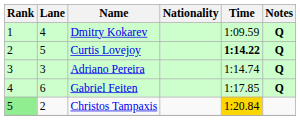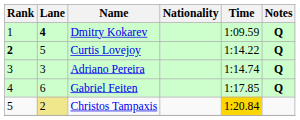Dmitry Kokarev | Lane: normal -> bold
Curtis Lovejoy | Rank: normal -> bold
Curtis Lovejoy | Time: bold -> normal
Christos Tampaxis | Rank: lightgreen background -> no background
Christos Tampaxis | Lane: no background -> khaki background
